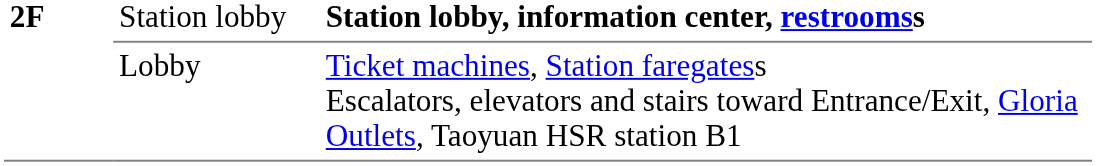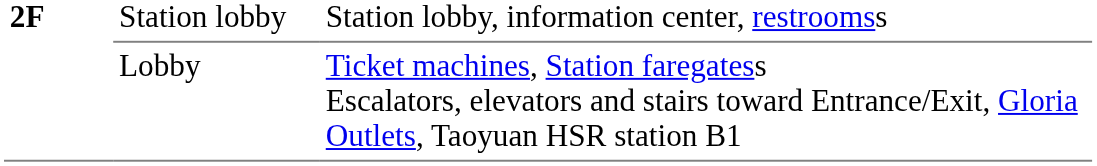Station lobby | column 3: bold -> normal
